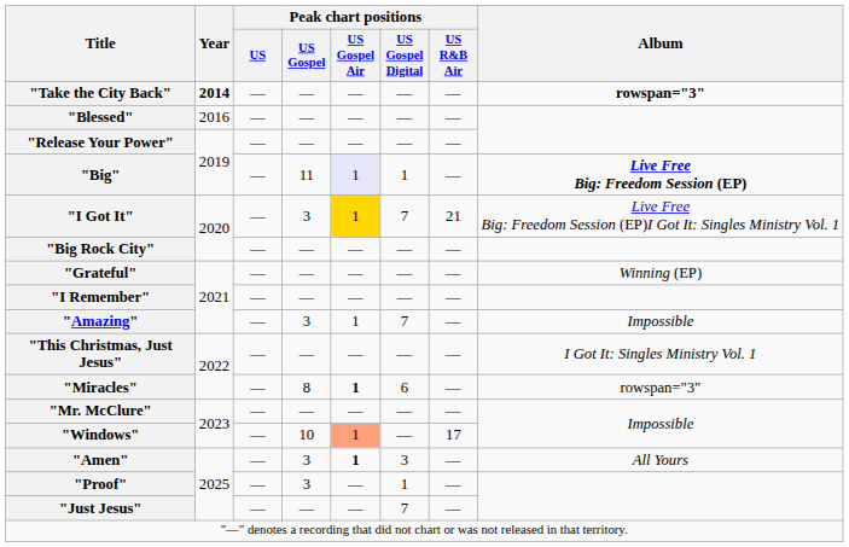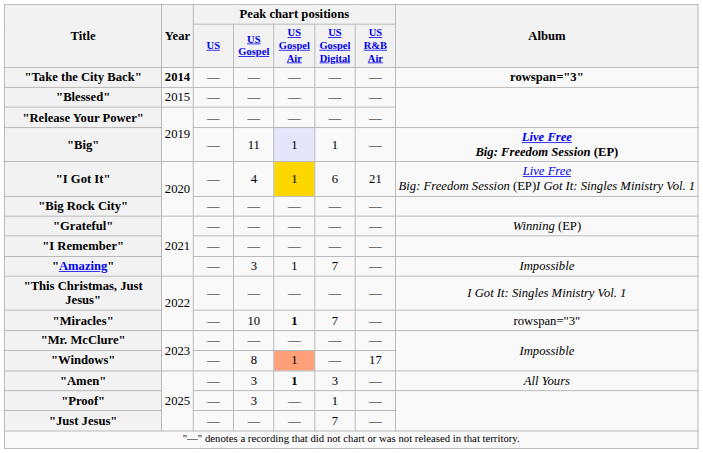"Blessed" | Year: 2016 -> 2015
"I Got It" | Peak chart positions / US Gospel: 3 -> 4
"I Got It" | Peak chart positions / US Gospel Digital: 7 -> 6
"Miracles" | Peak chart positions / US Gospel: 8 -> 10
"Miracles" | Peak chart positions / US Gospel Digital: 6 -> 7
"Windows" | Peak chart positions / US Gospel: 10 -> 8
